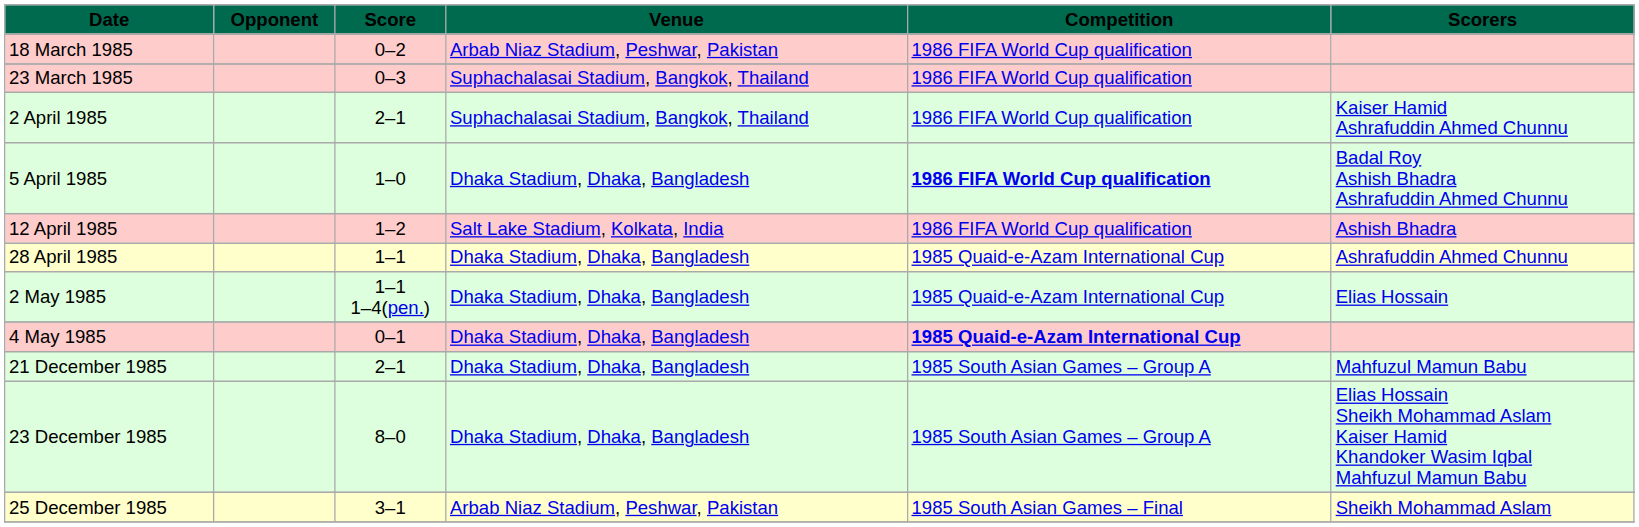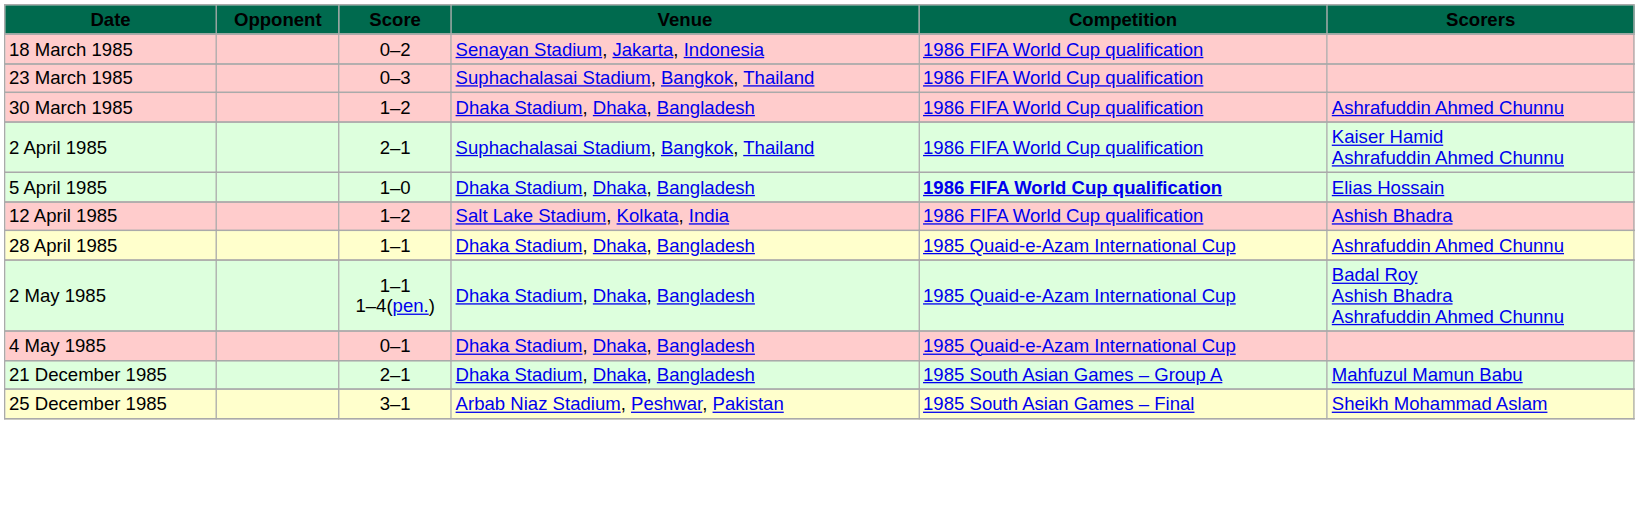18 March 1985 | Venue: Arbab Niaz Stadium, Peshwar, Pakistan -> Senayan Stadium, Jakarta, Indonesia
+ row: 30 March 1985 | 1–2 | Dhaka Stadium, Dhaka, Bangladesh | 1986 FIFA World Cup qualification | Ashrafuddin Ahmed Chunnu
5 April 1985 | Scorers: Badal Roy Ashish Bhadra Ashrafuddin Ahmed Chunnu -> Elias Hossain
2 May 1985 | Scorers: Elias Hossain -> Badal Roy Ashish Bhadra Ashrafuddin Ahmed Chunnu
4 May 1985 | Competition: bold -> normal
- row: 23 December 1985 | 8–0 | Dhaka Stadium, Dhaka, Bangladesh | 1985 South Asian Games – Group A | Elias Hossain Sheikh Mohammad Aslam Kaiser Hamid Khandoker Wasim Iqbal Mahfuzul Mamun Babu
